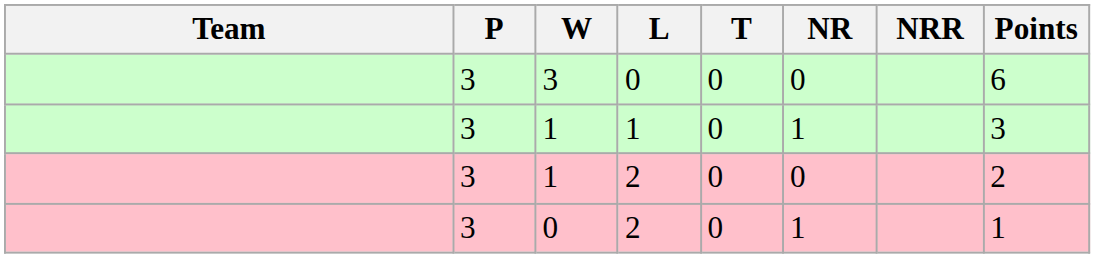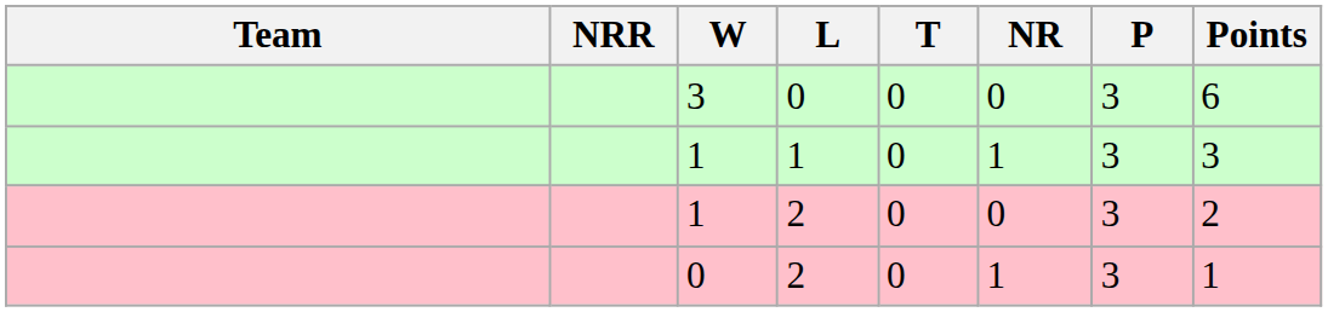columns swapped: P <-> NRR
